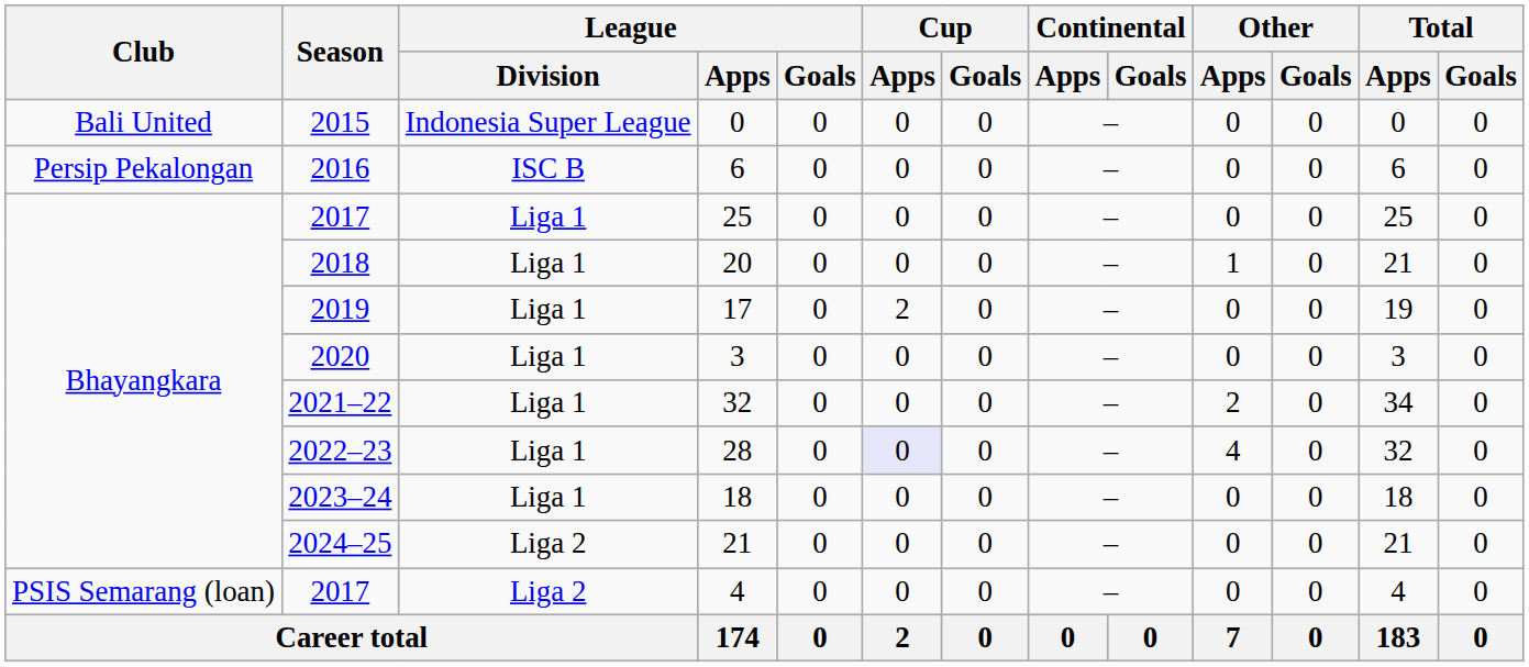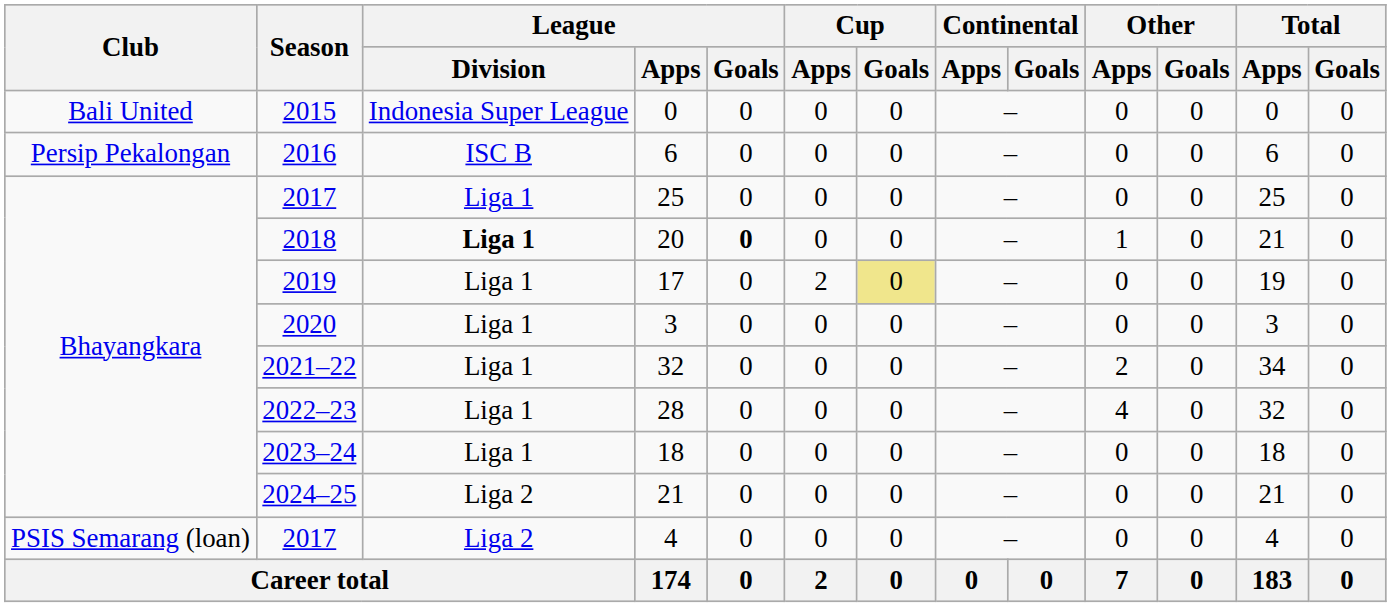20 | League / Division: normal -> bold
20 | League / Goals: normal -> bold
17 | Cup / Goals: no background -> khaki background
28 | Cup / Apps: lavender background -> no background
